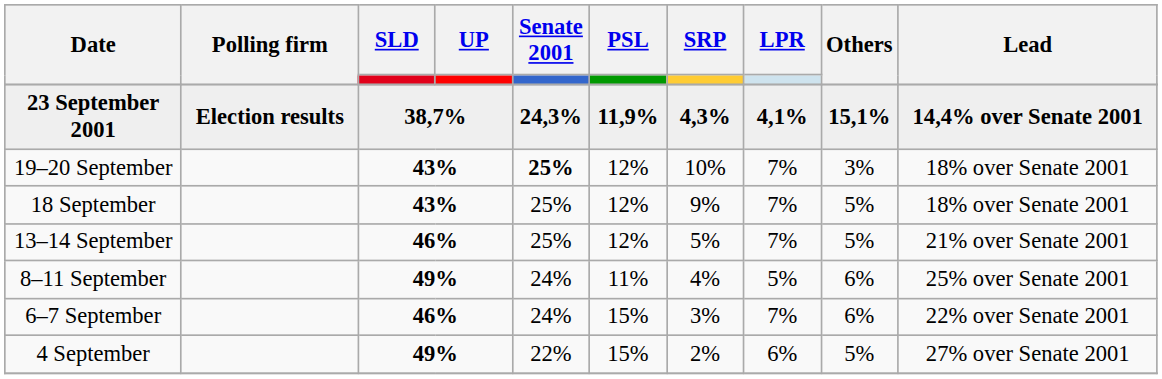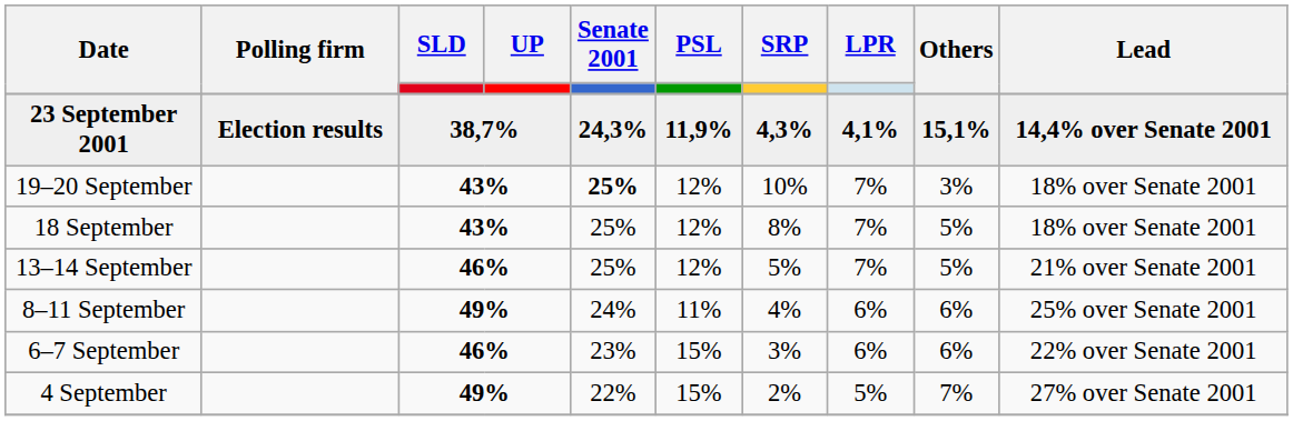18 September | SRP: 9% -> 8%
8–11 September | LPR: 5% -> 6%
6–7 September | Senate 2001: 24% -> 23%
6–7 September | LPR: 7% -> 6%
4 September | LPR: 6% -> 5%
4 September | Others: 5% -> 7%
